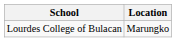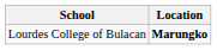Lourdes College of Bulacan | Location: normal -> bold
